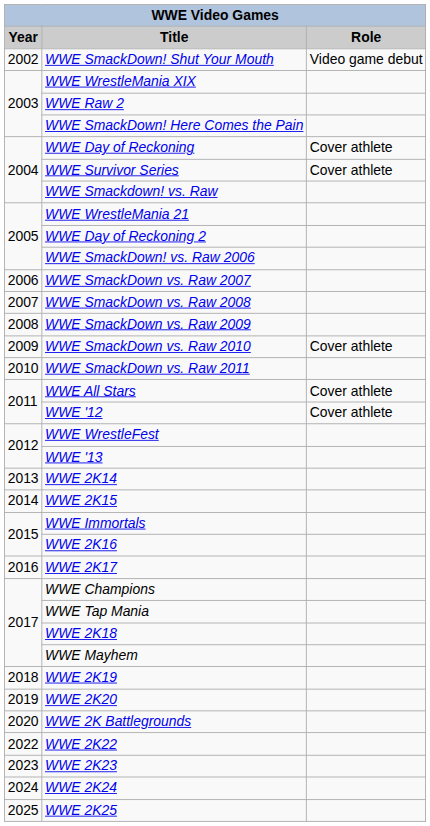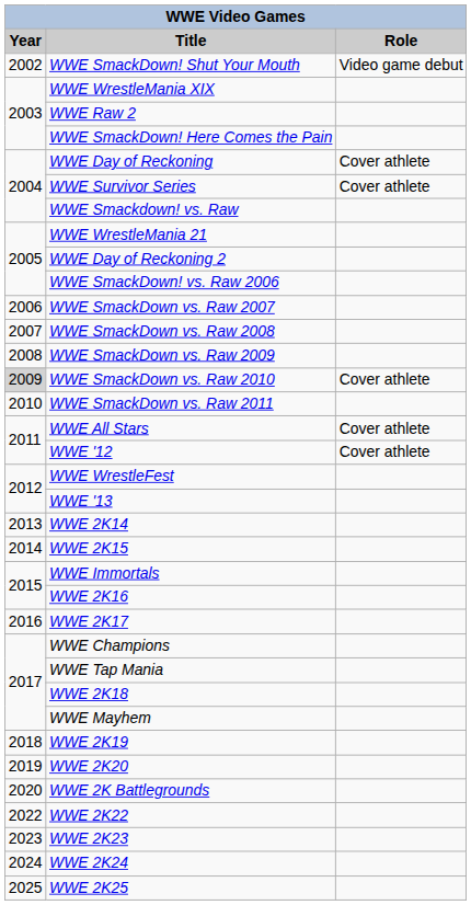WWE SmackDown vs. Raw 2010 | Year: no background -> lightgrey background
